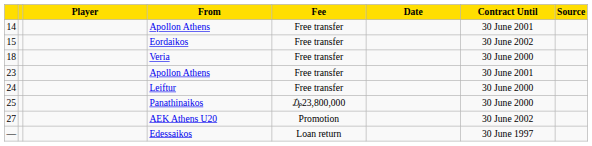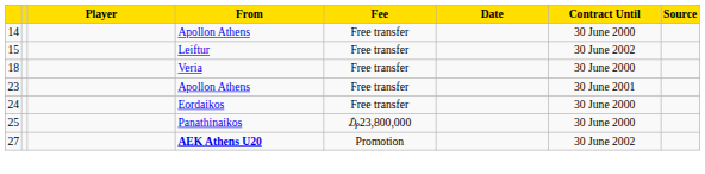14 | Contract Until: 30 June 2001 -> 30 June 2000
15 | From: Eordaikos -> Leiftur
24 | From: Leiftur -> Eordaikos
27 | From: normal -> bold
- row: — | Edessaikos | Loan return | 30 June 1997
